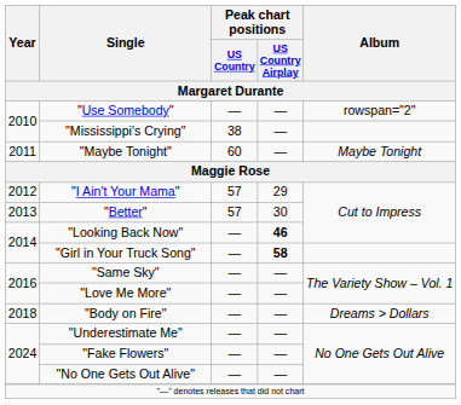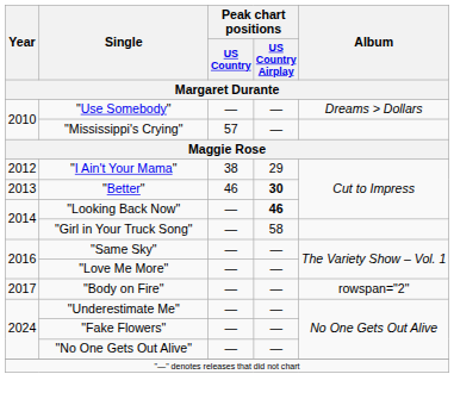"Use Somebody" | Album: rowspan="2" -> Dreams > Dollars
"Mississippi's Crying" | Peak chart positions / US Country: 38 -> 57
- row: 2011 | "Maybe Tonight" | 60 | — | Maybe Tonight
"I Ain't Your Mama" | Peak chart positions / US Country: 57 -> 38
"Better" | Peak chart positions / US Country: 57 -> 46
"Better" | Peak chart positions / US Country Airplay: normal -> bold
"Girl in Your Truck Song" | Peak chart positions / US Country Airplay: bold -> normal
"Body on Fire" | Year: 2018 -> 2017
"Body on Fire" | Album: Dreams > Dollars -> rowspan="2"
